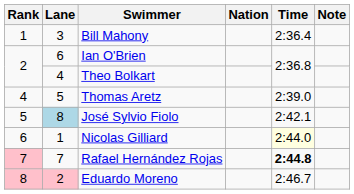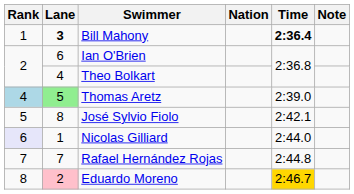Bill Mahony | Lane: normal -> bold
Bill Mahony | Time: normal -> bold
Thomas Aretz | Rank: no background -> lightblue background
Thomas Aretz | Lane: no background -> lightgreen background
José Sylvio Fiolo | Lane: lightblue background -> no background
Nicolas Gilliard | Rank: no background -> lavender background
Nicolas Gilliard | Time: lightyellow background -> no background
Rafael Hernández Rojas | Rank: pink background -> no background
Rafael Hernández Rojas | Time: bold -> normal
Eduardo Moreno | Rank: pink background -> no background
Eduardo Moreno | Time: no background -> gold background
